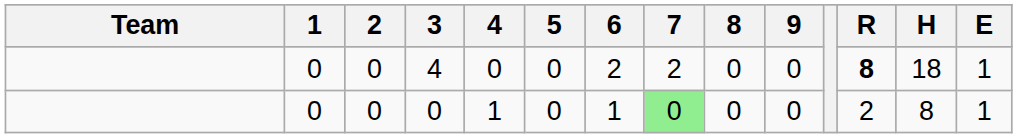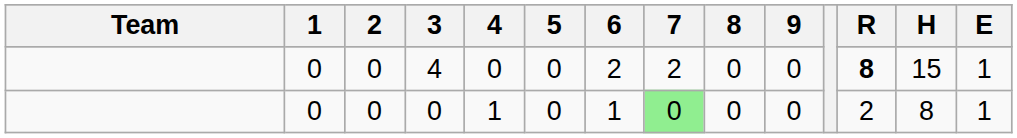row 2 | H: 18 -> 15
